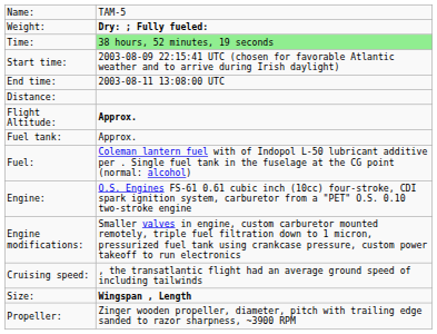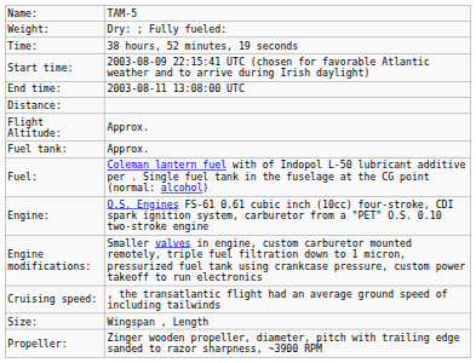Weight: | column 2: bold -> normal
Time: | column 2: lightgreen background -> no background
Flight Altitude: | column 2: bold -> normal
Size: | column 2: bold -> normal
